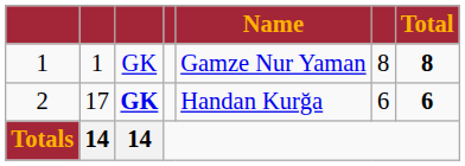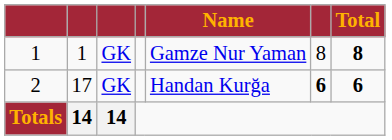2 | column 3: bold -> normal
2 | column 6: normal -> bold
